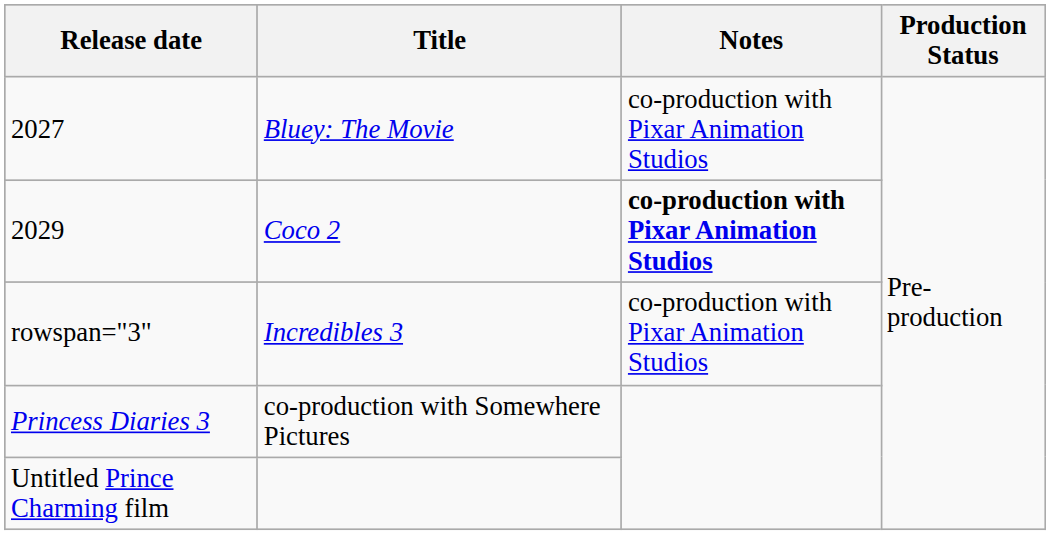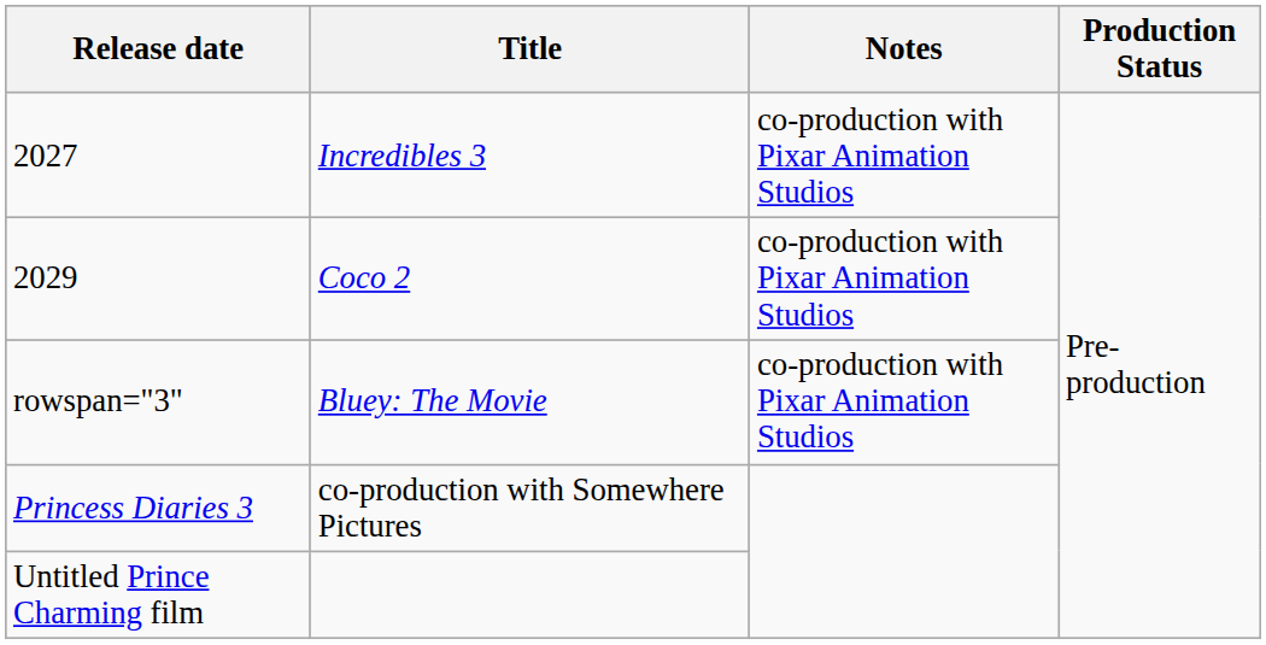2027 | Title: Bluey: The Movie -> Incredibles 3
2029 | Notes: bold -> normal
rowspan="3" | Title: Incredibles 3 -> Bluey: The Movie
